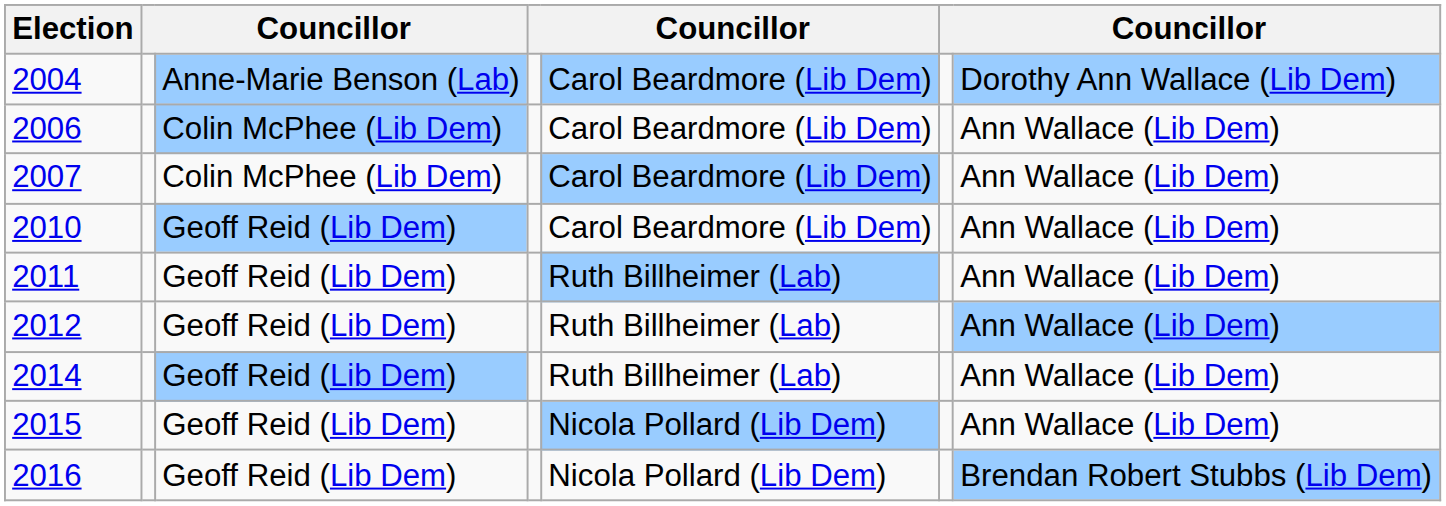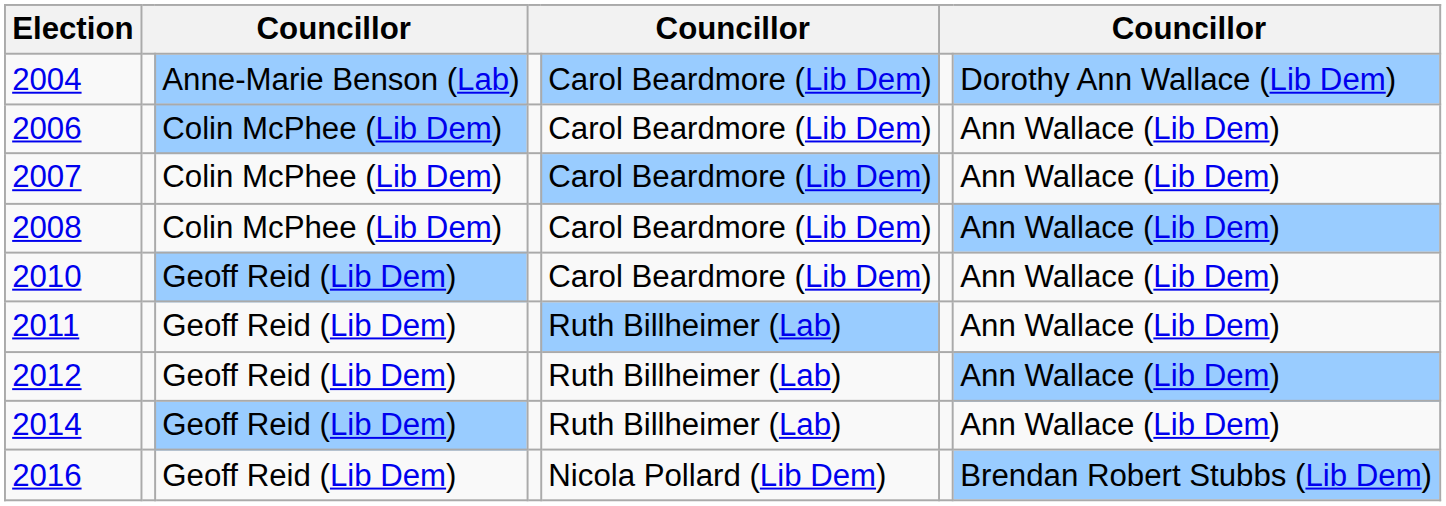+ row: 2008 | Colin McPhee (Lib Dem) | Carol Beardmore (Lib Dem) | Ann Wallace (Lib Dem)
- row: 2015 | Geoff Reid (Lib Dem) | Nicola Pollard (Lib Dem) | Ann Wallace (Lib Dem)
